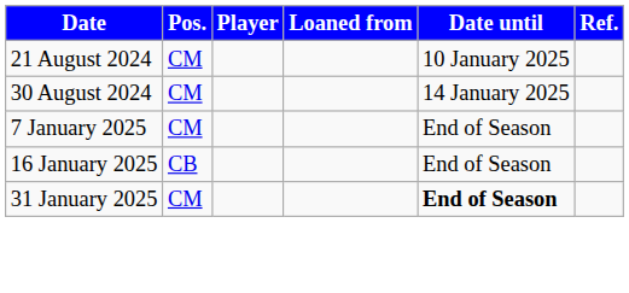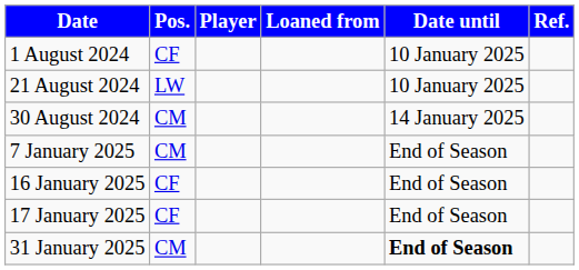+ row: 1 August 2024 | CF | 10 January 2025
21 August 2024 | Pos.: CM -> LW
16 January 2025 | Pos.: CB -> CF
+ row: 17 January 2025 | CF | End of Season
